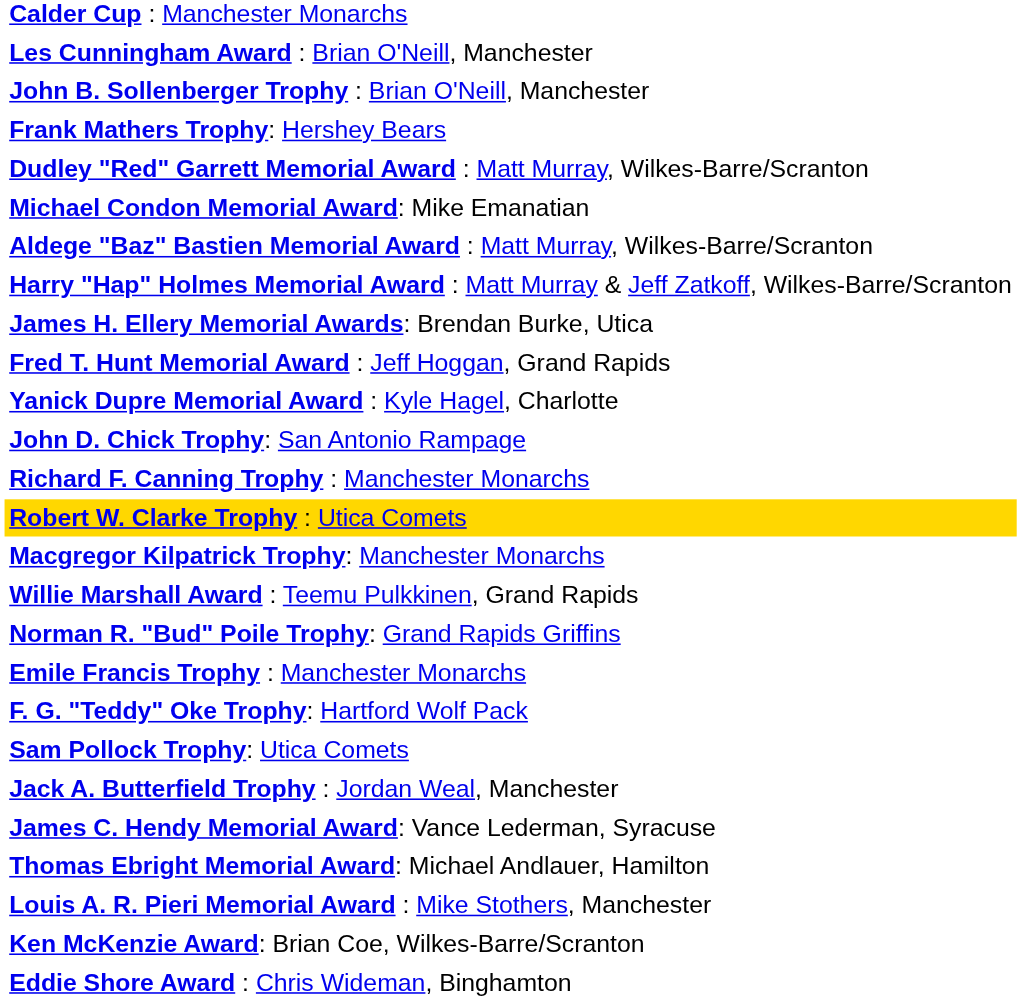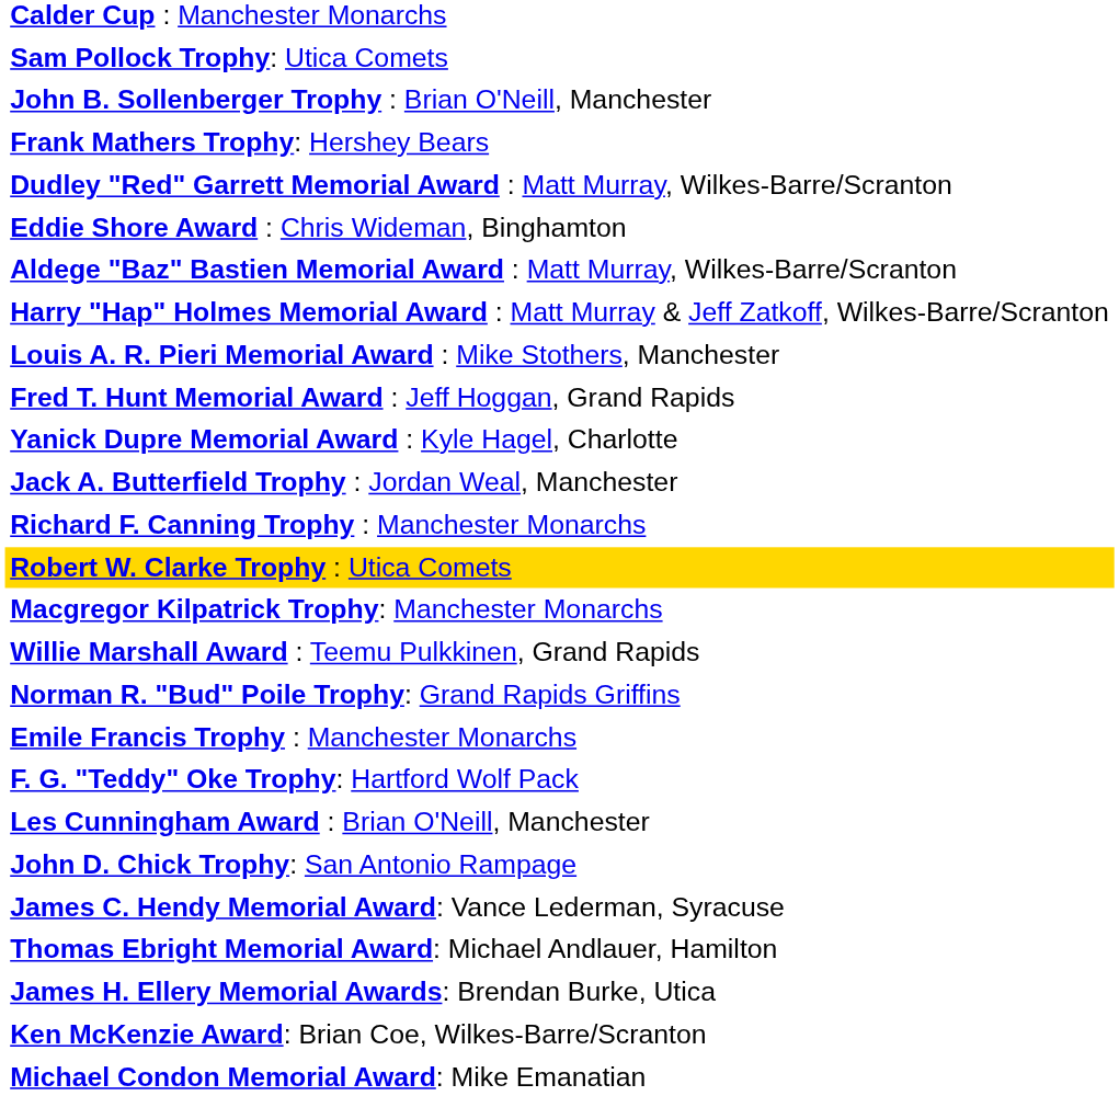row 2 | column 1: Les Cunningham Award : Brian O'Neill, Manchester -> Sam Pollock Trophy: Utica Comets
row 6 | column 1: Michael Condon Memorial Award: Mike Emanatian -> Eddie Shore Award : Chris Wideman, Binghamton
row 9 | column 1: James H. Ellery Memorial Awards: Brendan Burke, Utica -> Louis A. R. Pieri Memorial Award : Mike Stothers, Manchester
row 12 | column 1: John D. Chick Trophy: San Antonio Rampage -> Jack A. Butterfield Trophy : Jordan Weal, Manchester
row 20 | column 1: Sam Pollock Trophy: Utica Comets -> Les Cunningham Award : Brian O'Neill, Manchester
row 21 | column 1: Jack A. Butterfield Trophy : Jordan Weal, Manchester -> John D. Chick Trophy: San Antonio Rampage
row 24 | column 1: Louis A. R. Pieri Memorial Award : Mike Stothers, Manchester -> James H. Ellery Memorial Awards: Brendan Burke, Utica
row 26 | column 1: Eddie Shore Award : Chris Wideman, Binghamton -> Michael Condon Memorial Award: Mike Emanatian
